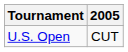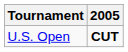U.S. Open | 2005: normal -> bold
